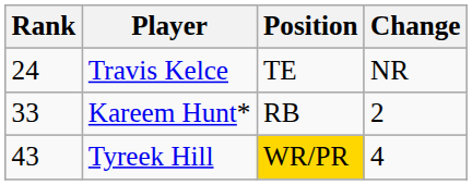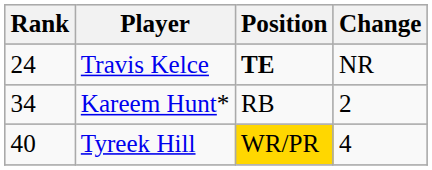Travis Kelce | Position: normal -> bold
Kareem Hunt* | Rank: 33 -> 34
Tyreek Hill | Rank: 43 -> 40
